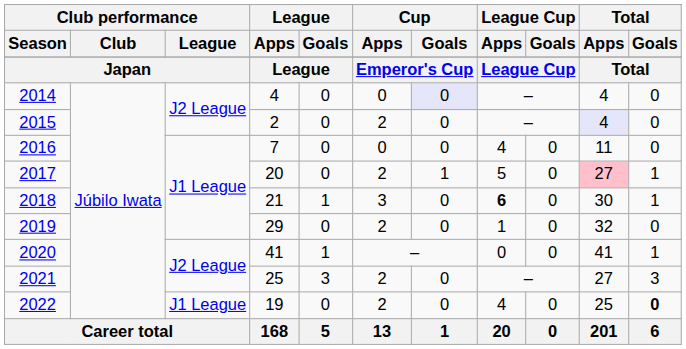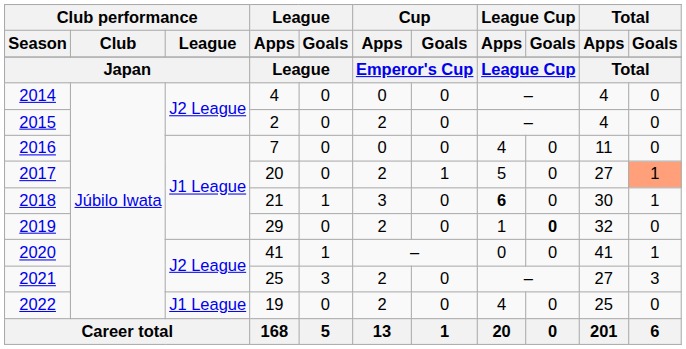2014 | Cup / Goals: lavender background -> no background
2015 | Total / Apps: lavender background -> no background
2017 | Total / Apps: pink background -> no background
2017 | Total / Goals: no background -> lightsalmon background
2019 | League Cup / Goals: normal -> bold
2022 | Total / Goals: bold -> normal
